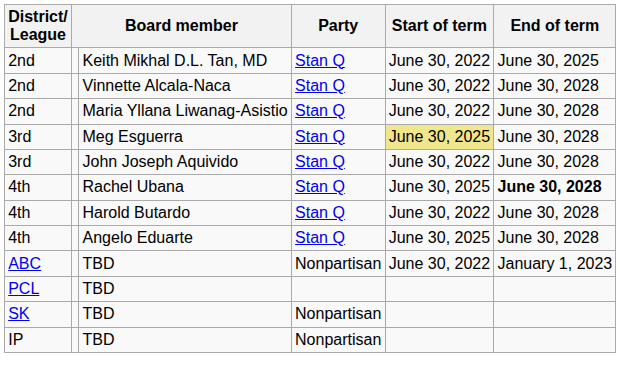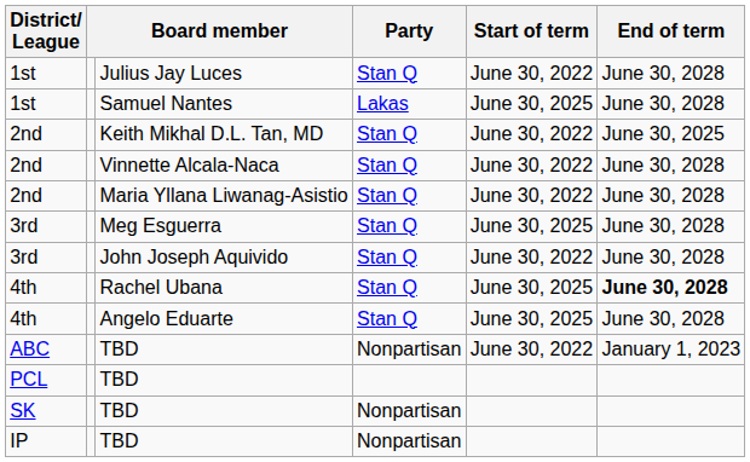+ row: 1st | Julius Jay Luces | Stan Q | June 30, 2022 | June 30, 2028
+ row: 1st | Samuel Nantes | Lakas | June 30, 2025 | June 30, 2028
Meg Esguerra | Start of term: khaki background -> no background
- row: 4th | Harold Butardo | Stan Q | June 30, 2022 | June 30, 2028
